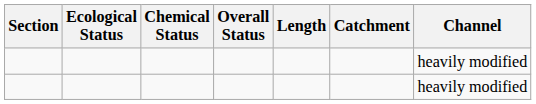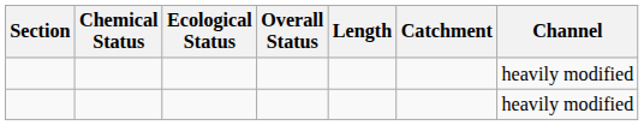columns swapped: Ecological Status <-> Chemical Status
